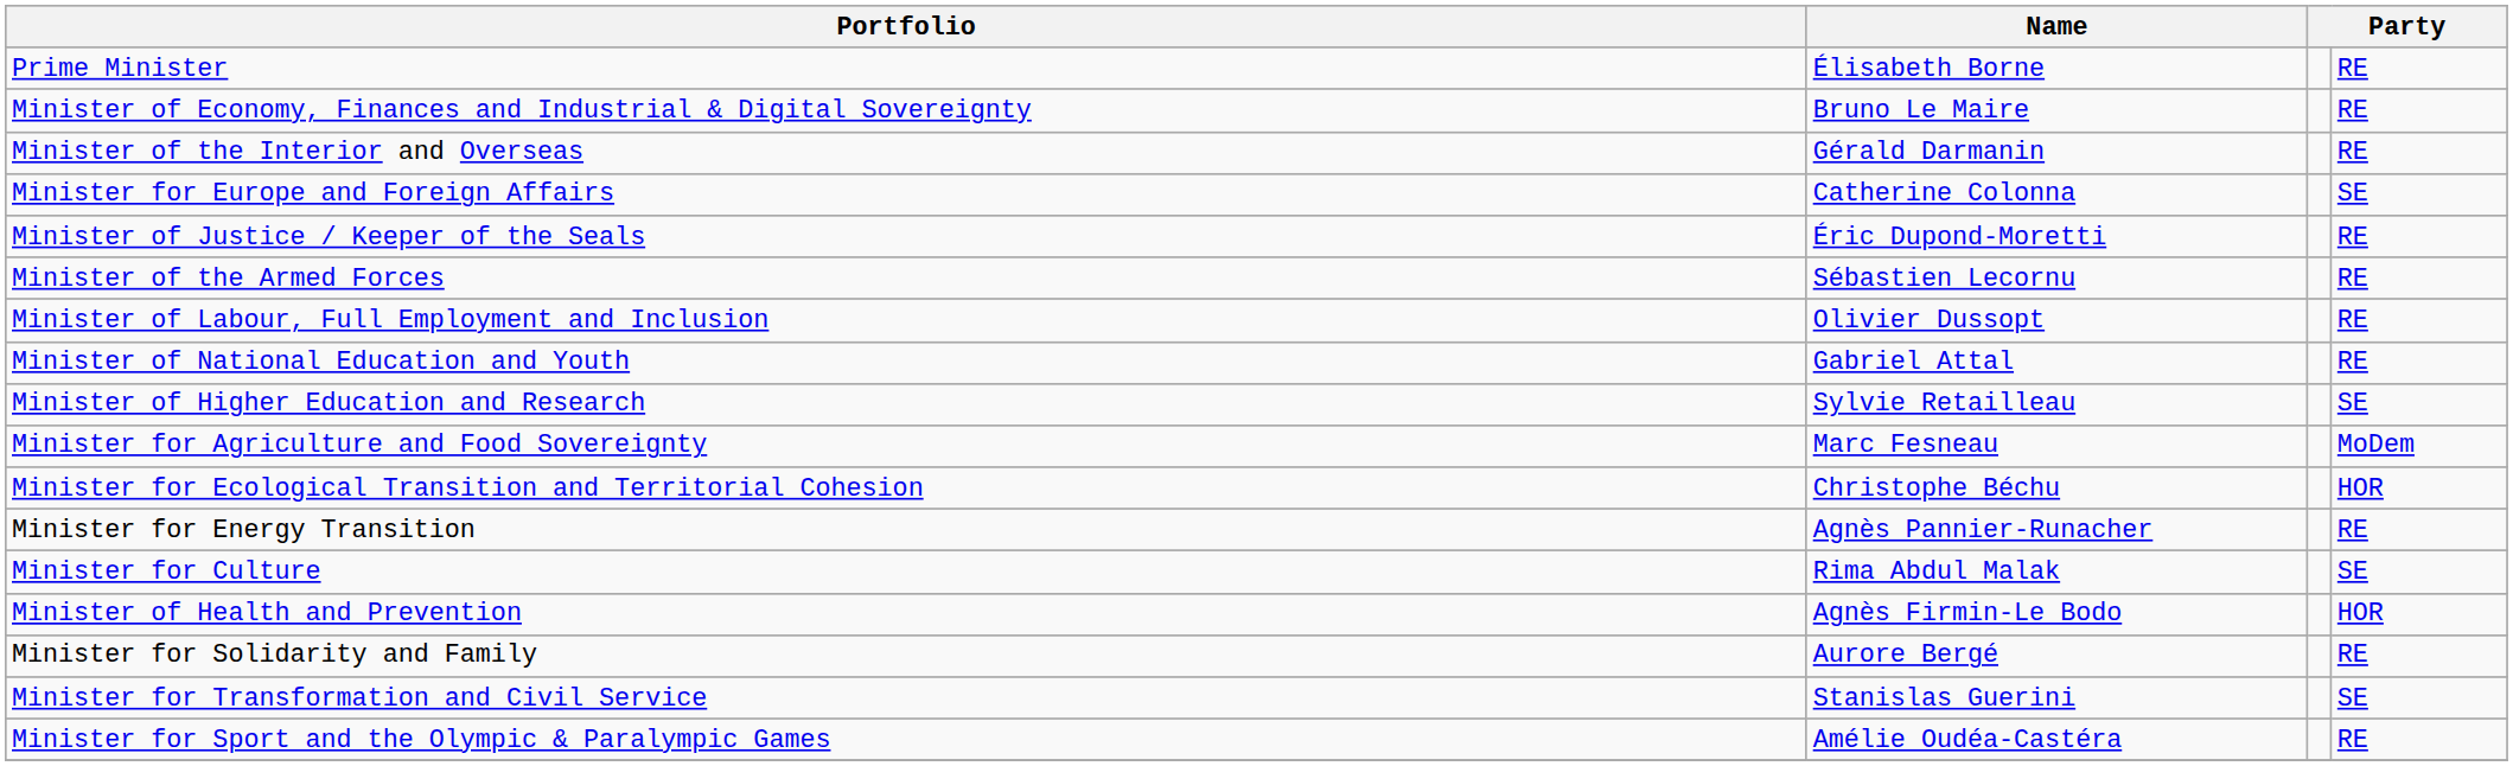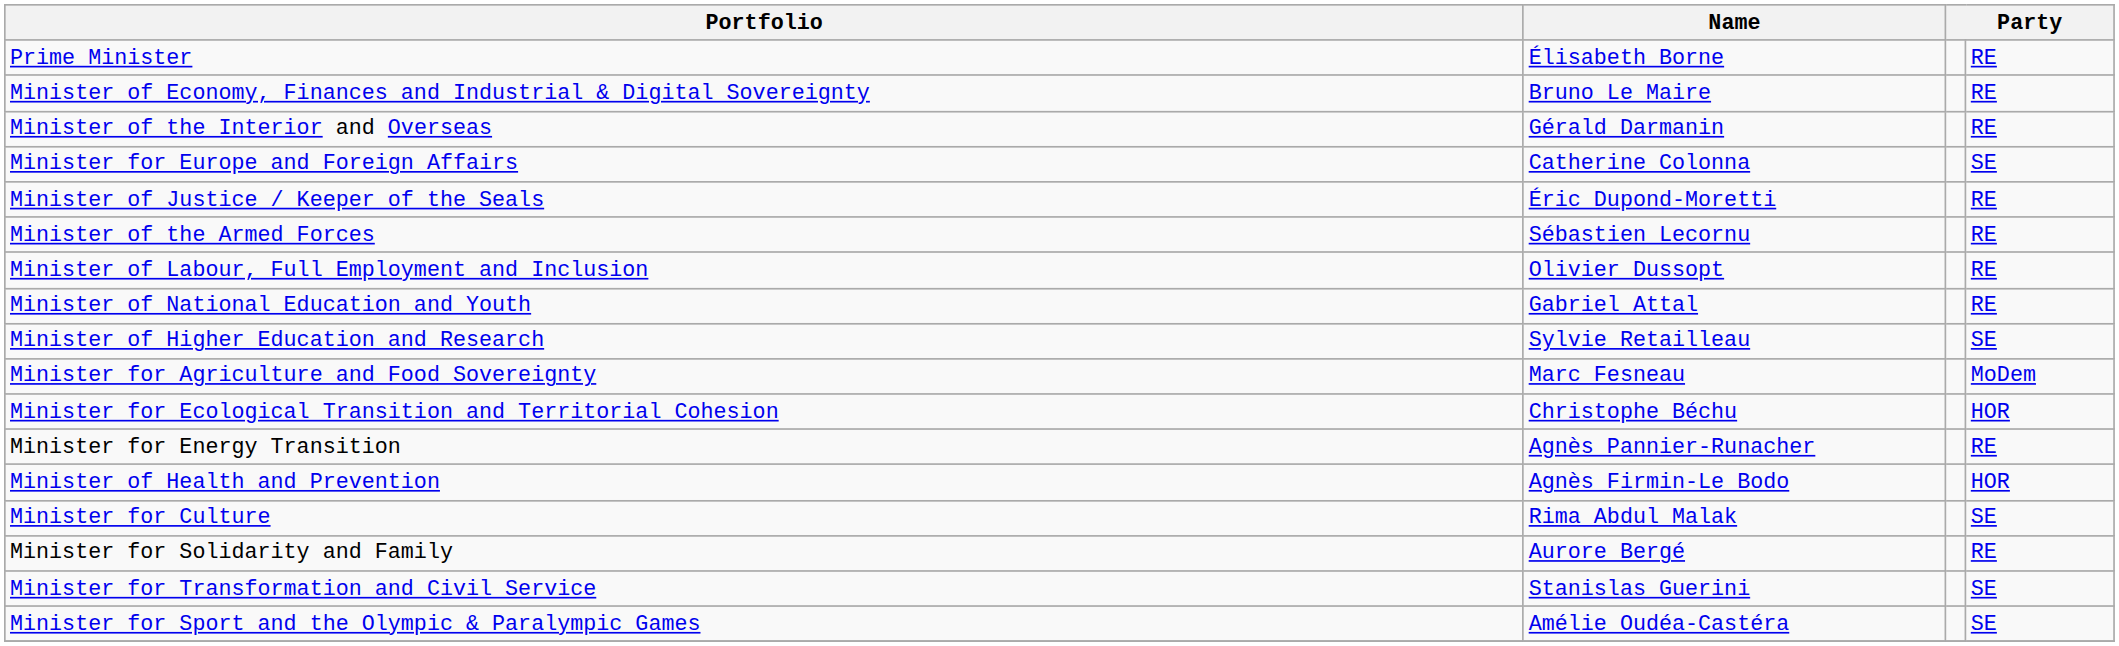rows swapped: Minister for Culture <-> Minister of Health and Prevention
Minister for Sport and the Olympic & Paralympic Games | column 4: RE -> SE
